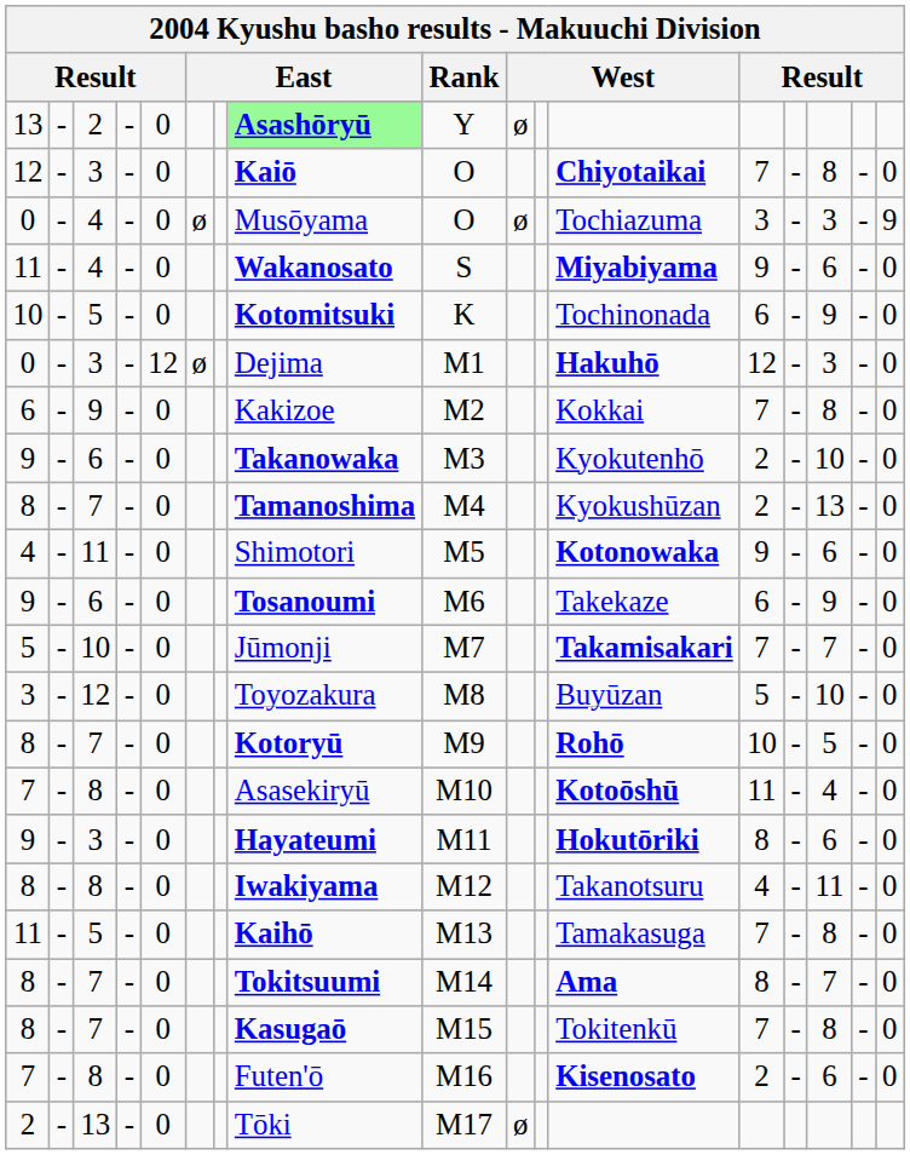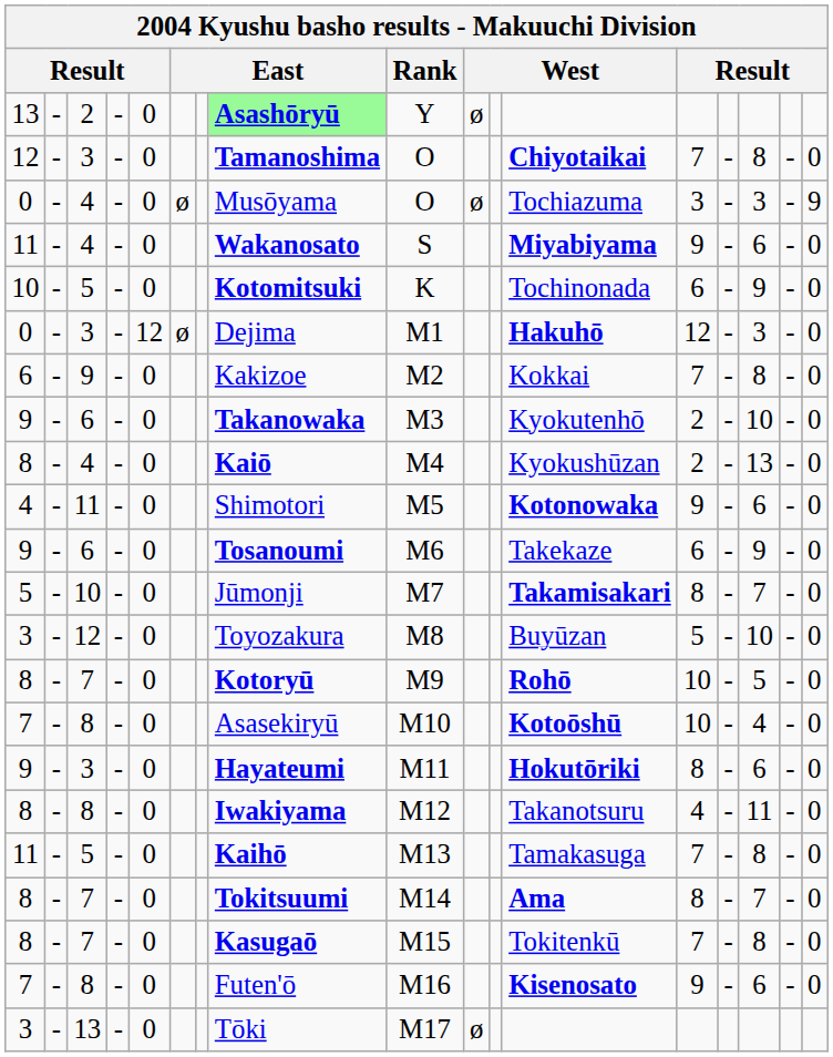row 4 | column 8: Kaiō -> Tamanoshima
row 11 | column 3: 7 -> 4
row 11 | column 8: Tamanoshima -> Kaiō
row 14 | column 13: 7 -> 8
row 17 | column 13: 11 -> 10
row 23 | column 13: 2 -> 9
row 24 | column 1: 2 -> 3
